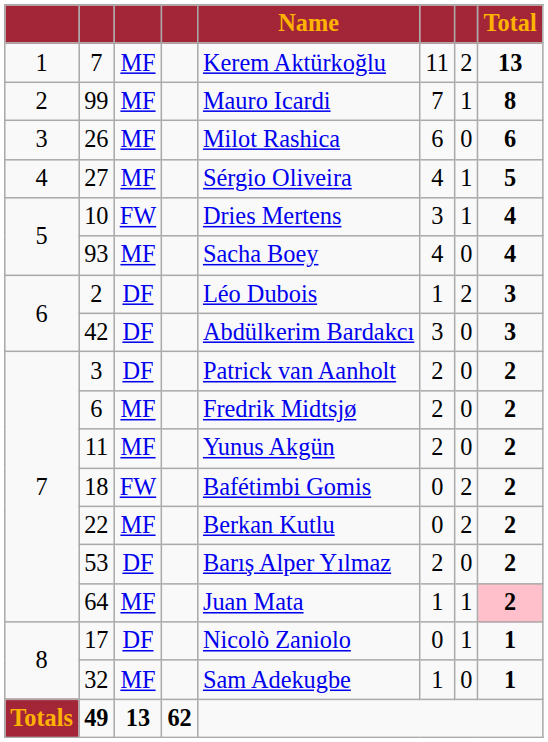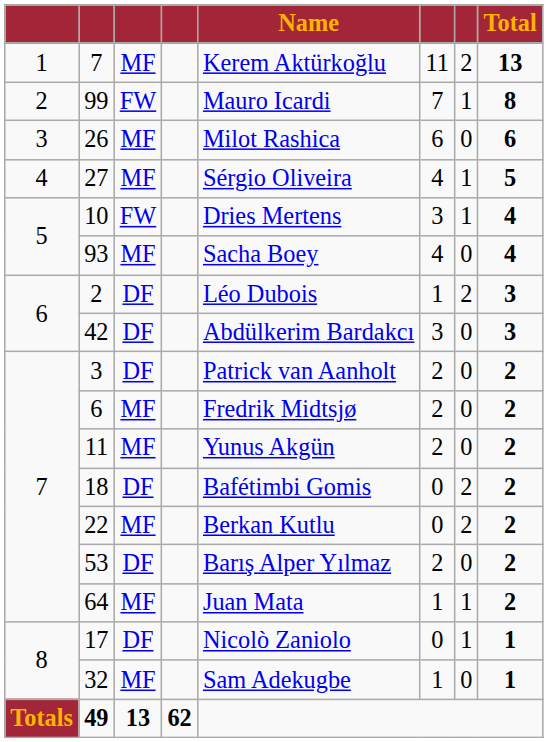99 | column 3: MF -> FW
18 | column 3: FW -> DF
64 | Total: pink background -> no background
